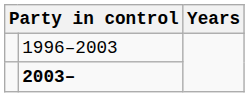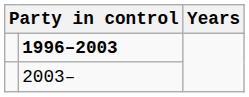1996–2003 | column 2: normal -> bold
2003– | column 2: bold -> normal
